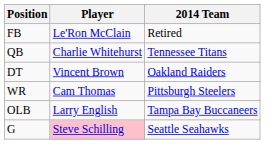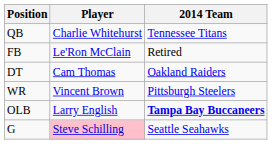rows swapped: FB <-> QB
DT | Player: Vincent Brown -> Cam Thomas
WR | Player: Cam Thomas -> Vincent Brown
OLB | 2014 Team: normal -> bold
